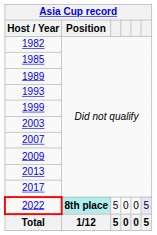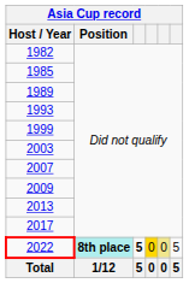2022 | column 3: normal -> bold
2022 | column 4: no background -> gold background
2022 | column 5: no background -> khaki background
2022 | column 6: lavender background -> no background
